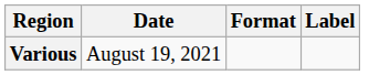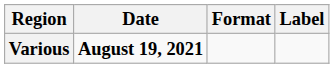Various | Date: normal -> bold
